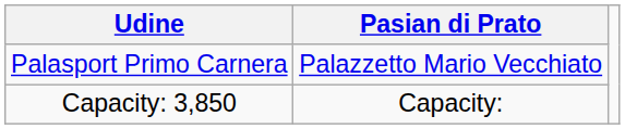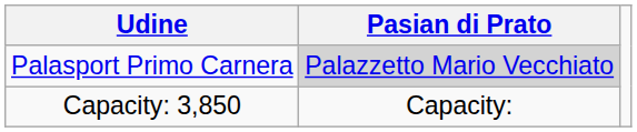Palasport Primo Carnera | Pasian di Prato: no background -> lightgrey background
